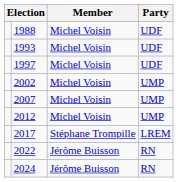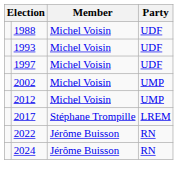- row: 2007 | Michel Voisin | UMP
